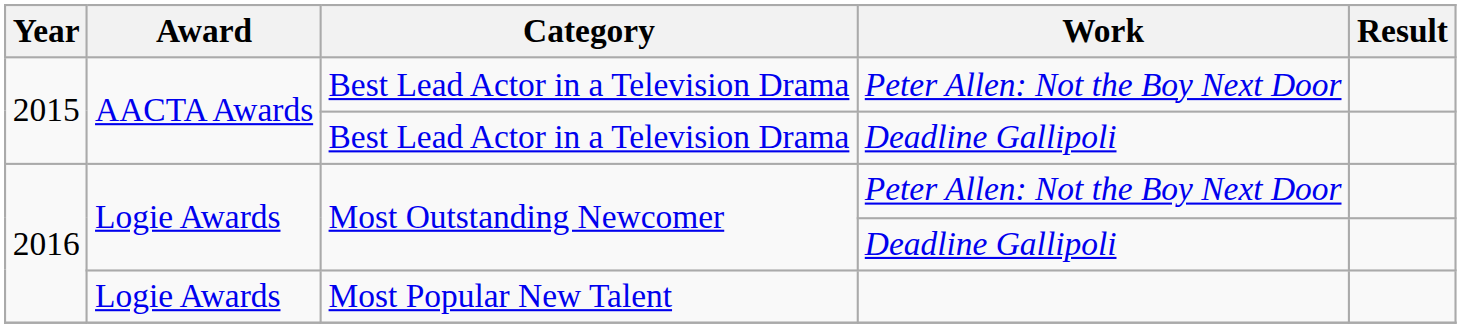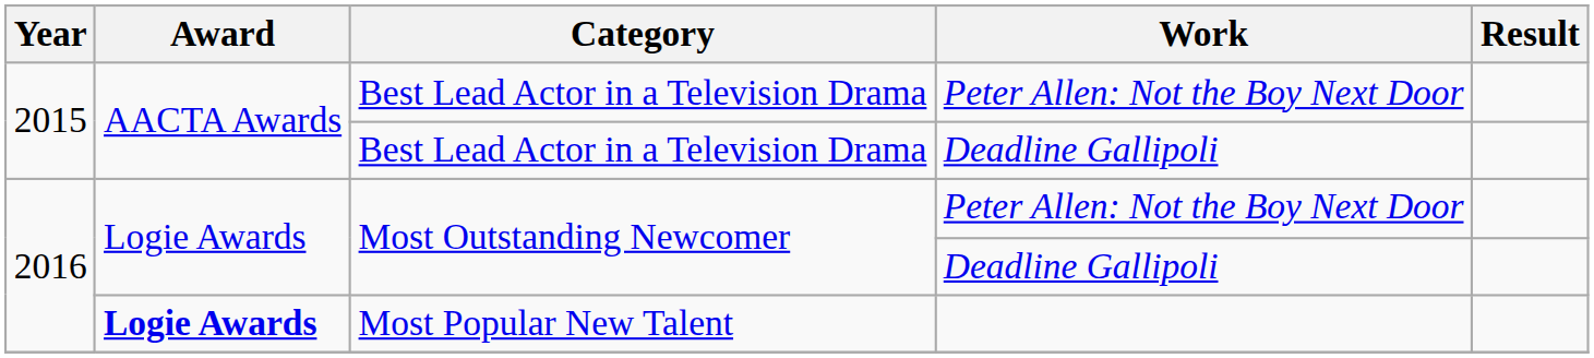Most Popular New Talent | Award: normal -> bold
